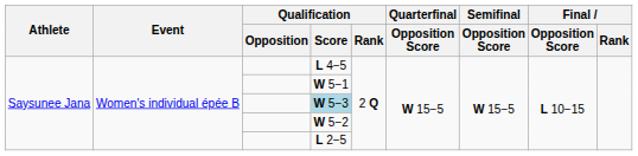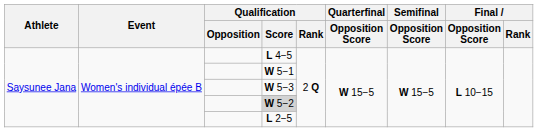W 5−3 | Qualification / Score: lightblue background -> no background
W 5−2 | Qualification / Score: no background -> lightgrey background
